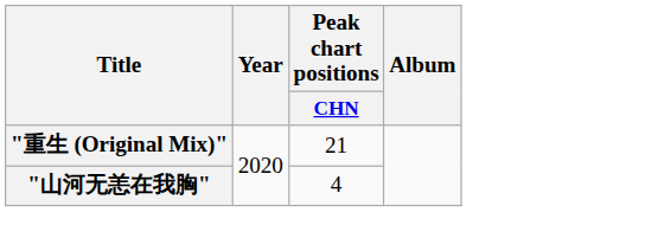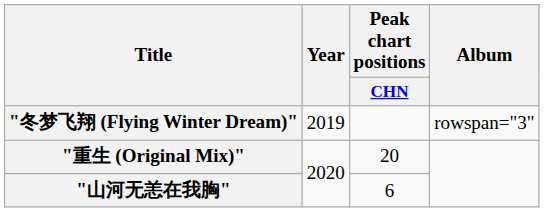+ row: "冬梦飞翔 (Flying Winter Dream)" | 2019 | rowspan="3"
"重生 (Original Mix)" | Peak chart positions / CHN: 21 -> 20
"山河无恙在我胸" | Peak chart positions / CHN: 4 -> 6
